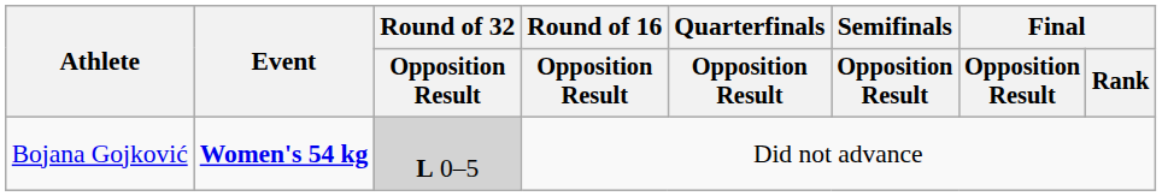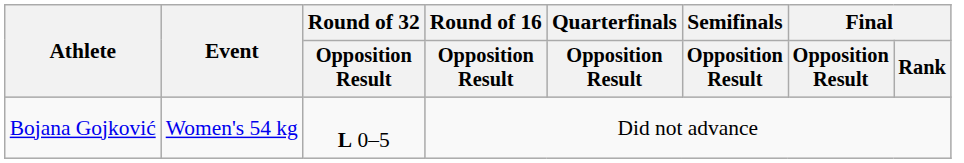Bojana Gojković | Event: bold -> normal
Bojana Gojković | Round of 32 / Opposition Result: lightgrey background -> no background
